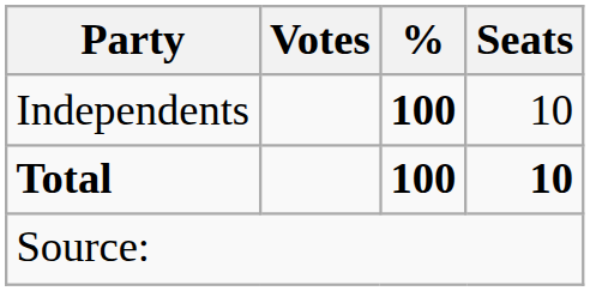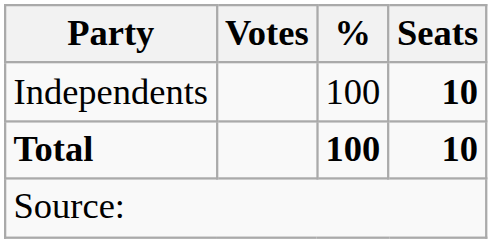Independents | %: bold -> normal
Independents | Seats: normal -> bold
